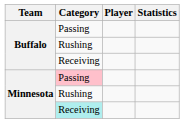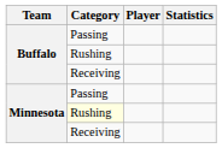Minnesota / Passing | Category: pink background -> no background
Minnesota / Rushing | Category: no background -> lightyellow background
Minnesota / Receiving | Category: paleturquoise background -> no background
